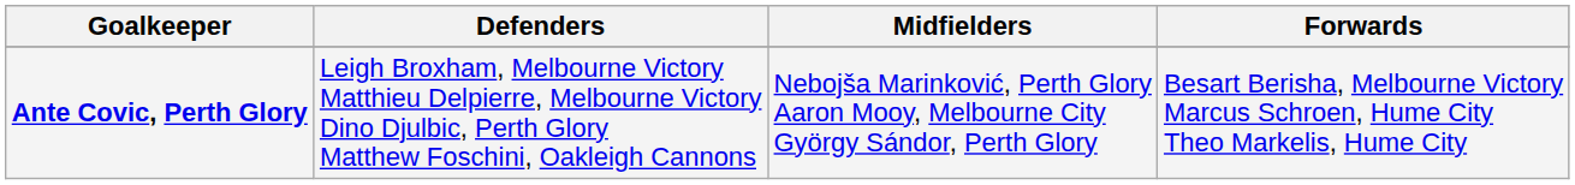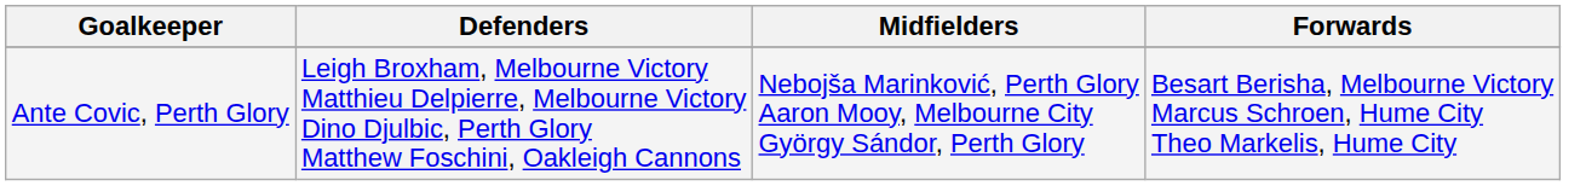Ante Covic, Perth Glory | Goalkeeper: bold -> normal
